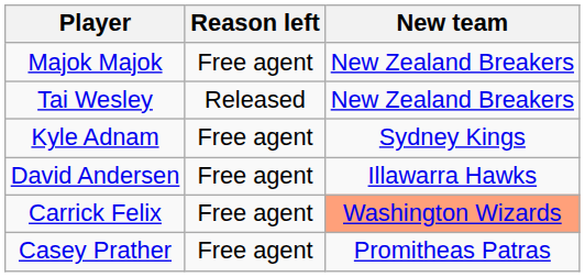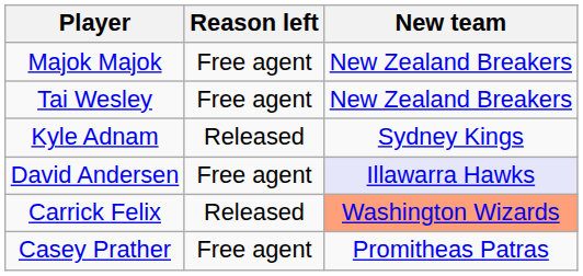Tai Wesley | Reason left: Released -> Free agent
Kyle Adnam | Reason left: Free agent -> Released
David Andersen | New team: no background -> lavender background
Carrick Felix | Reason left: Free agent -> Released
